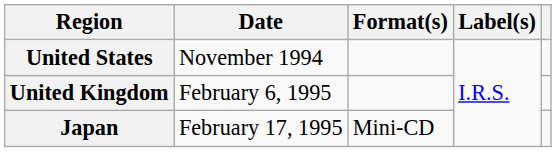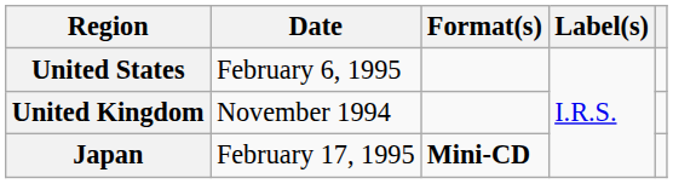United States | Date: November 1994 -> February 6, 1995
United Kingdom | Date: February 6, 1995 -> November 1994
Japan | Format(s): normal -> bold
